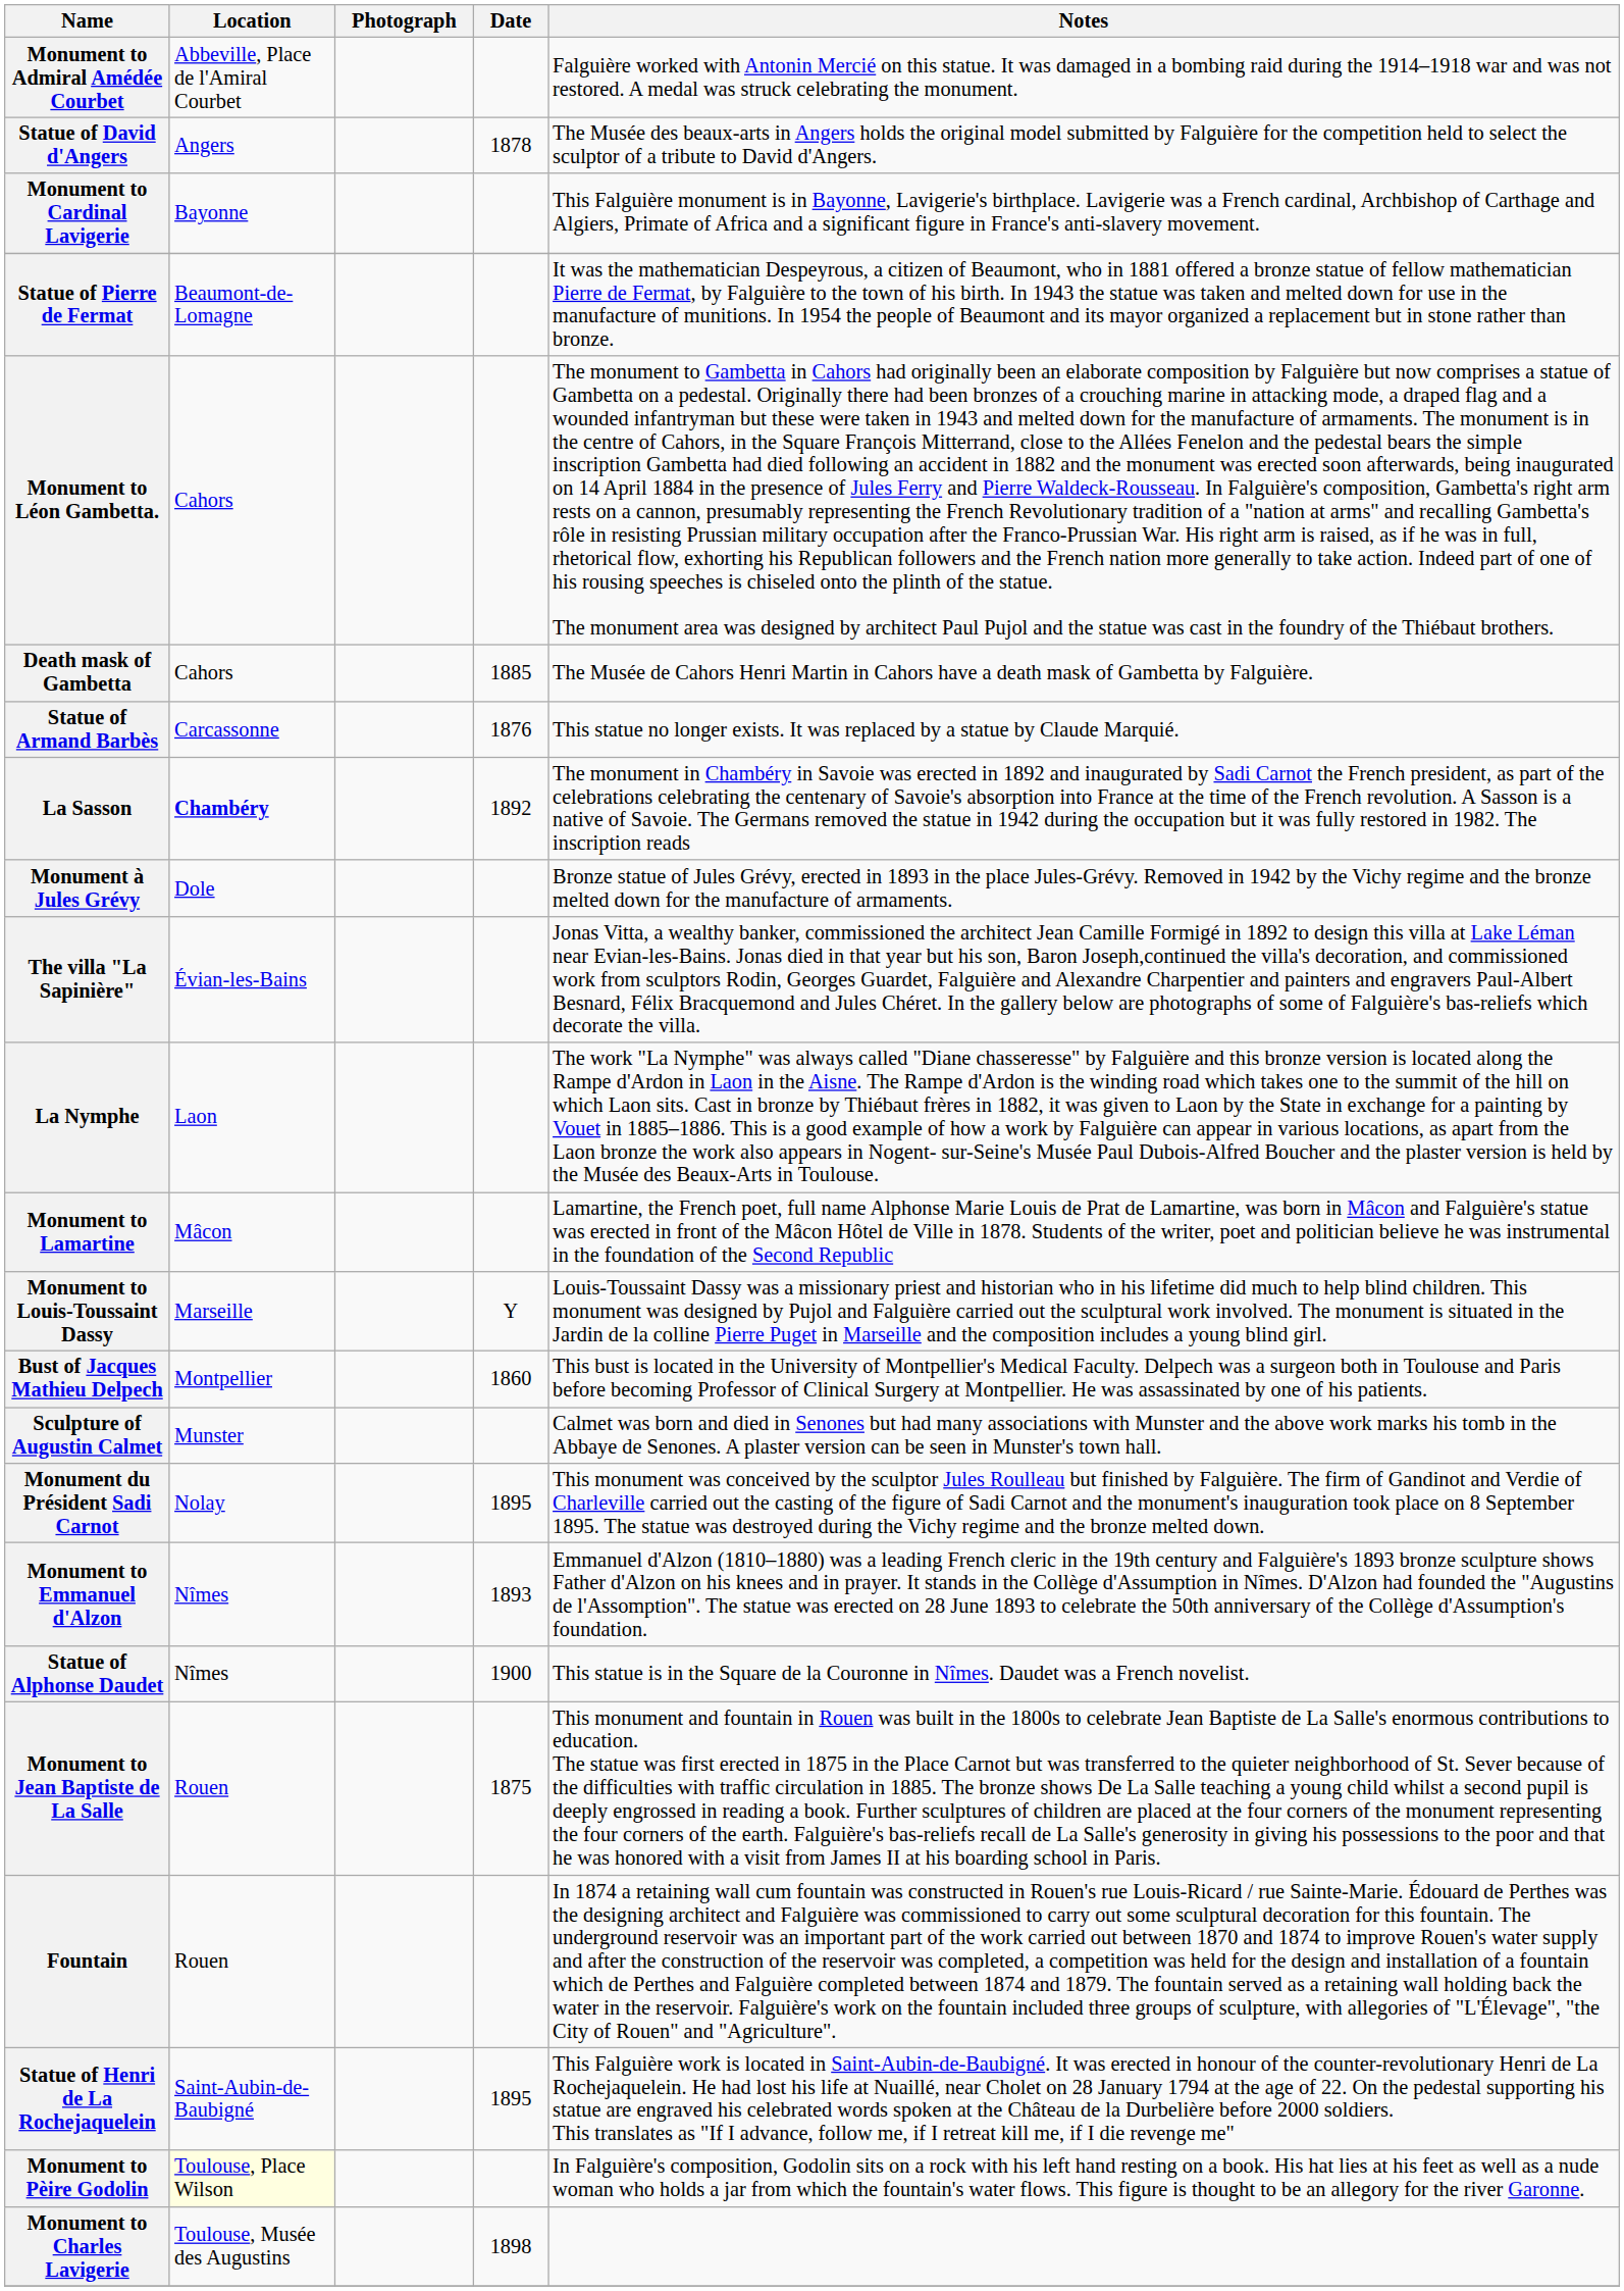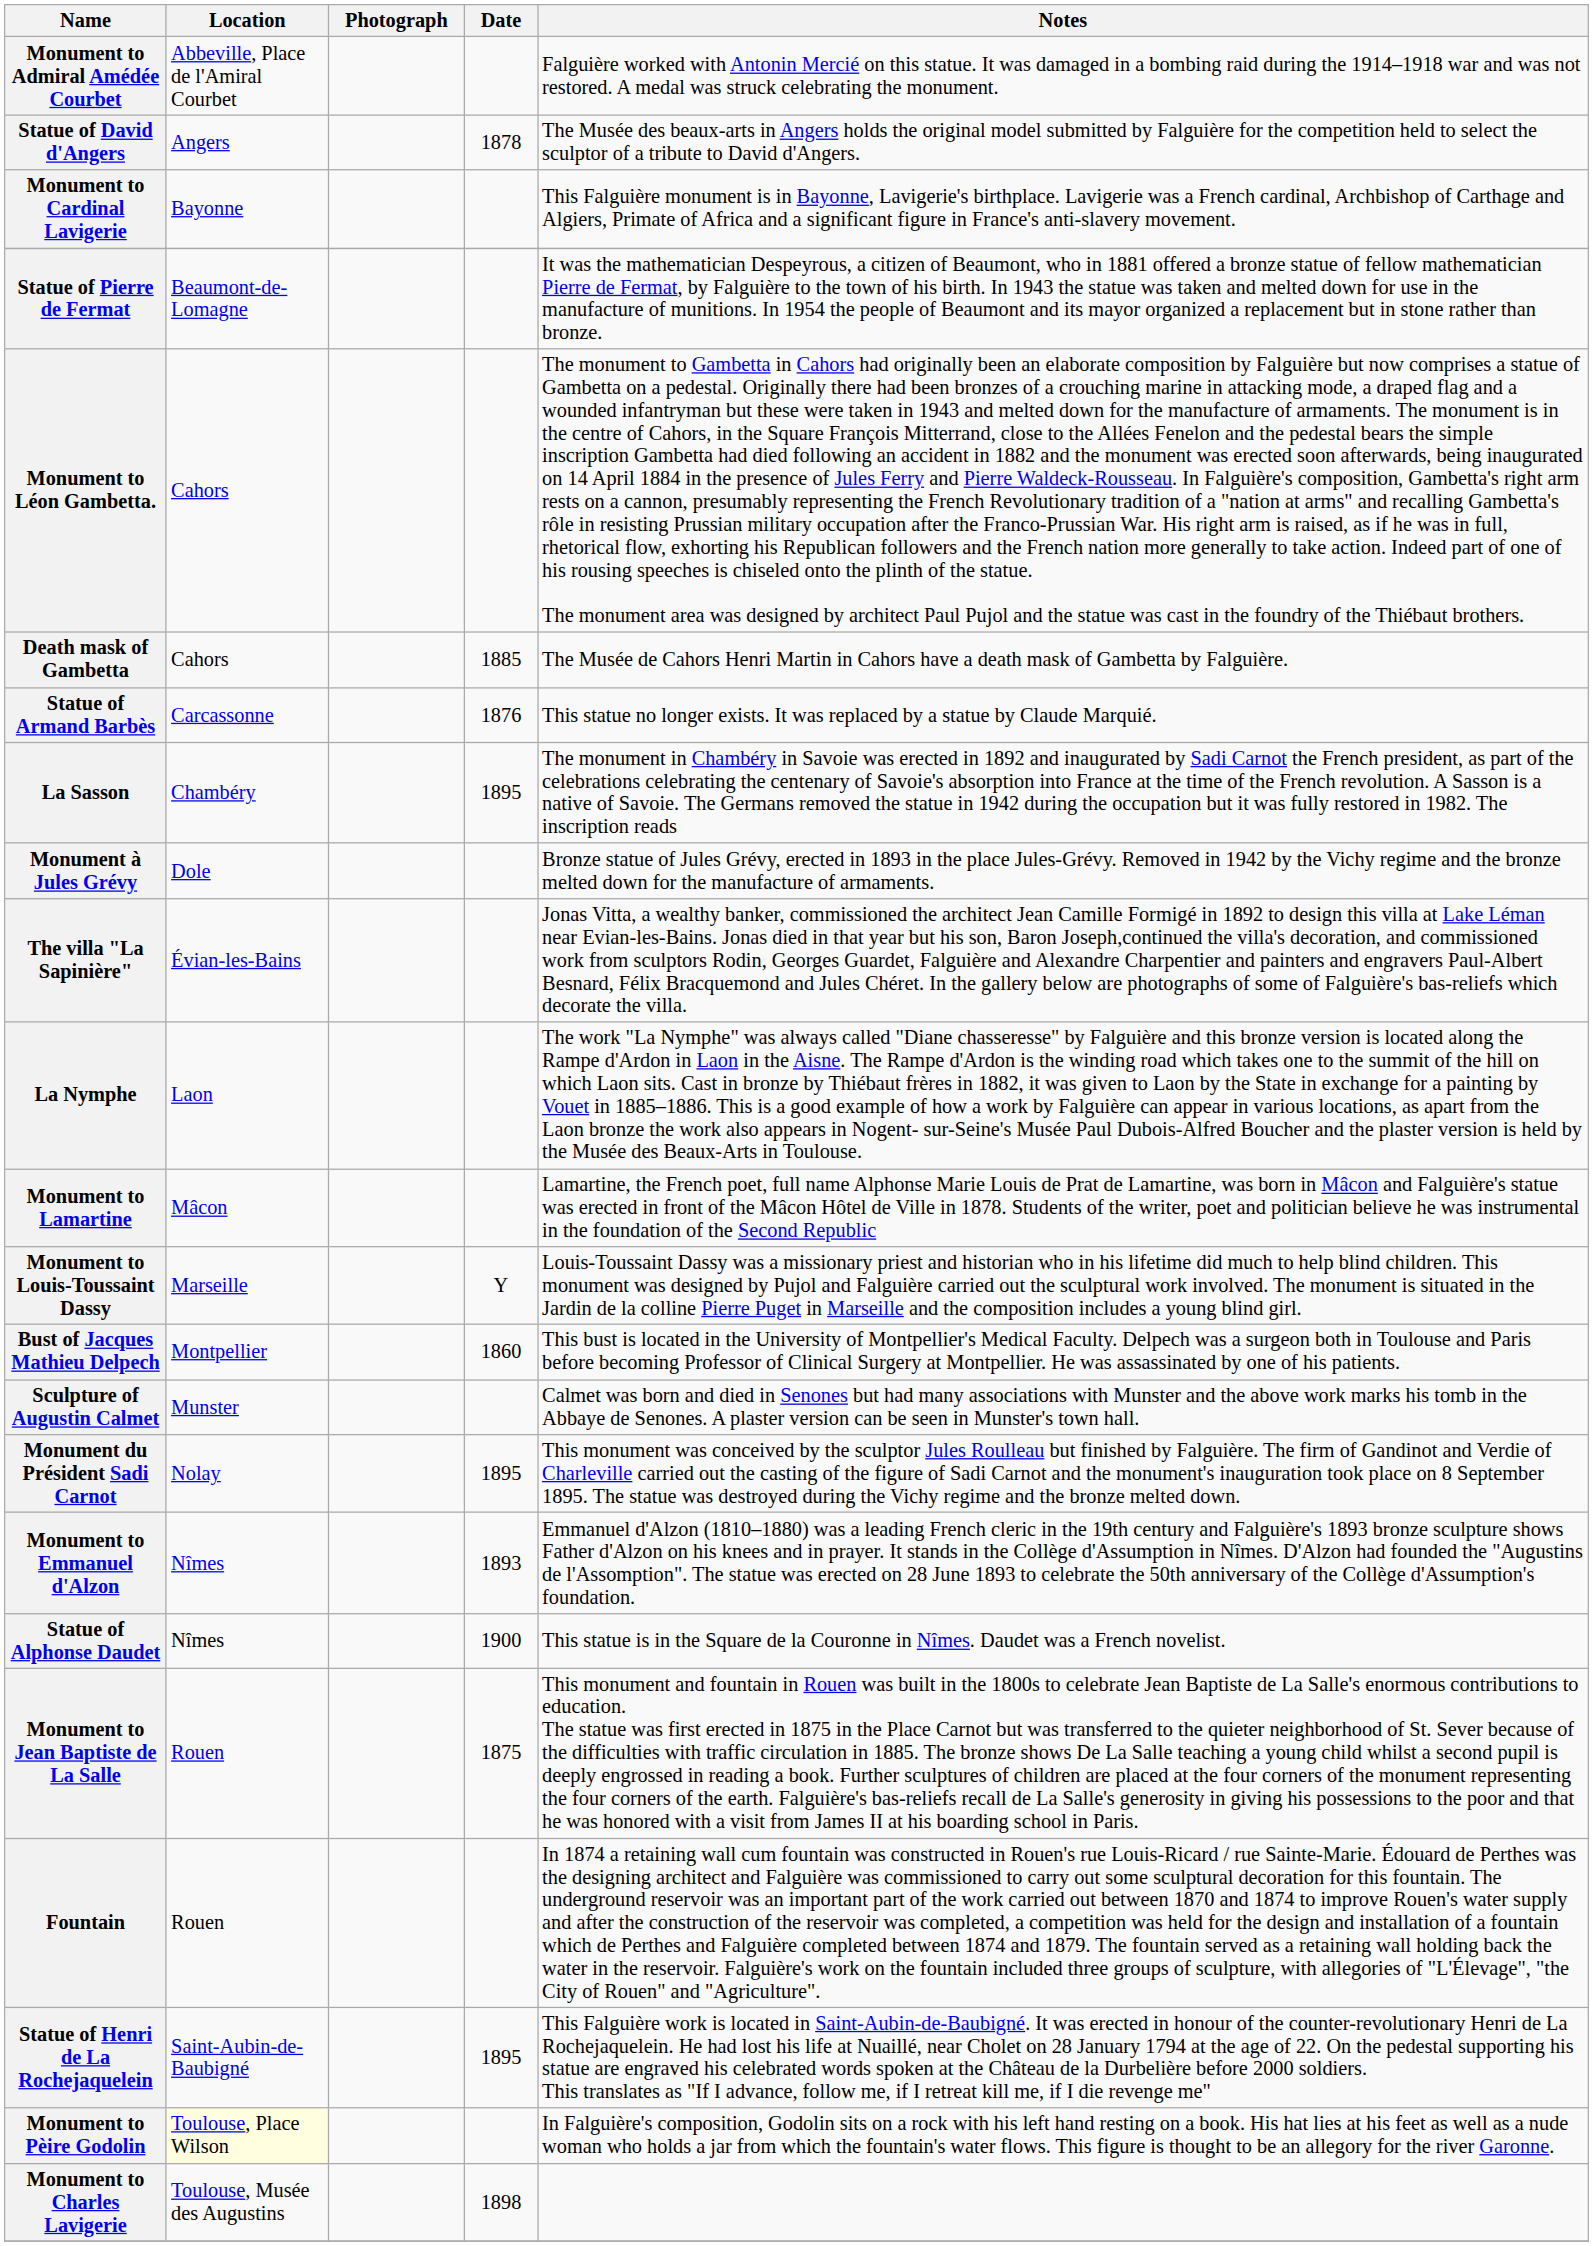La Sasson | Location: bold -> normal
La Sasson | Date: 1892 -> 1895
